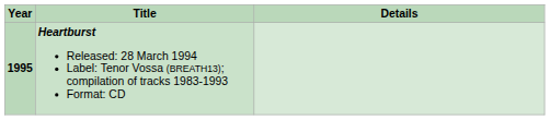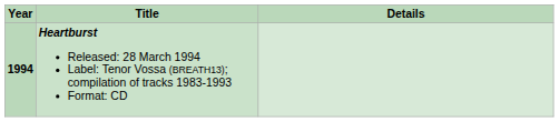row 2 | Year: 1995 -> 1994
